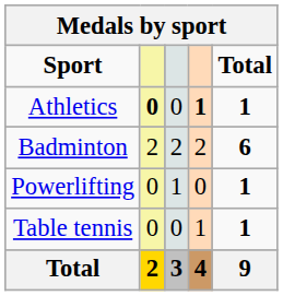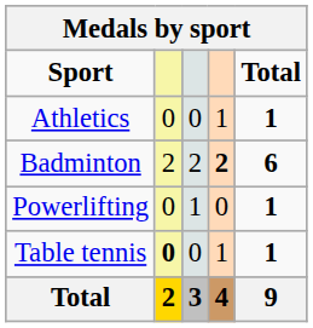Athletics | column 2: bold -> normal
Athletics | column 4: bold -> normal
Badminton | column 4: normal -> bold
Table tennis | column 2: normal -> bold
